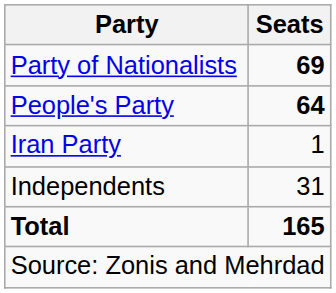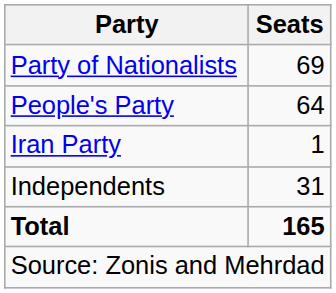Party of Nationalists | Seats: bold -> normal
People's Party | Seats: bold -> normal
